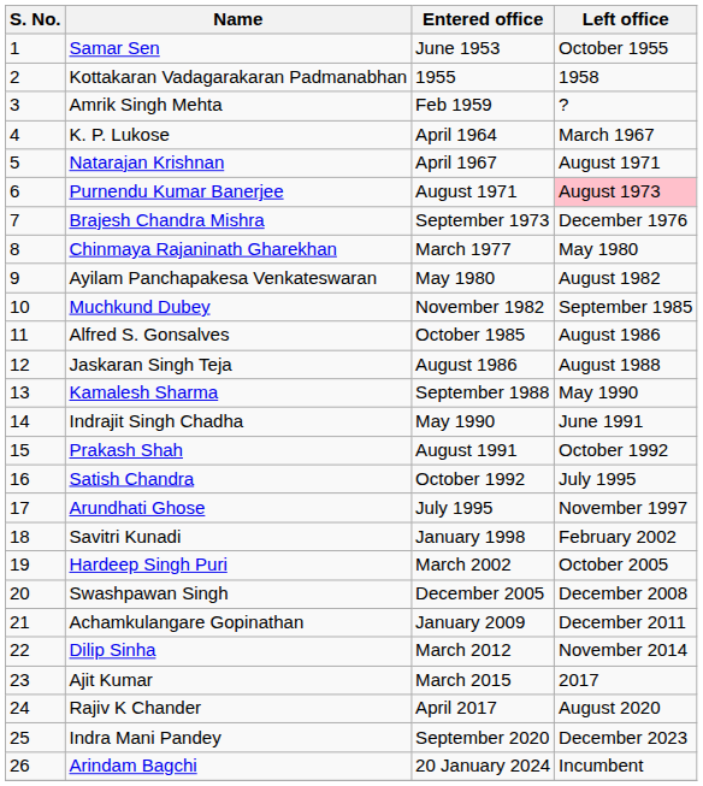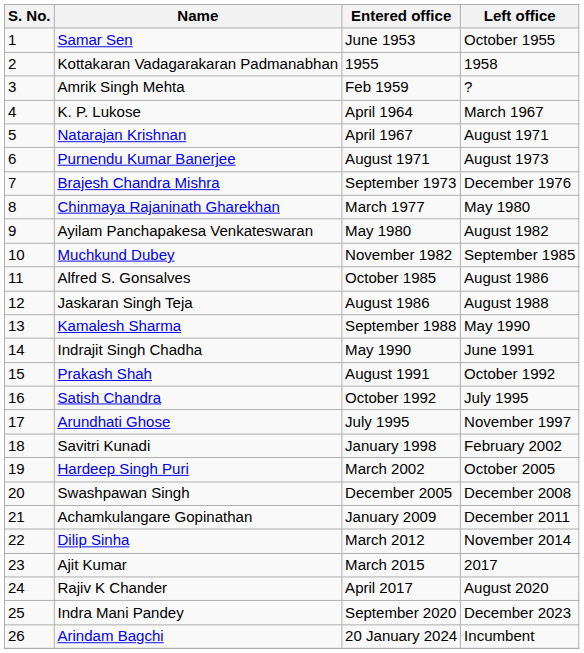Purnendu Kumar Banerjee | Left office: pink background -> no background
